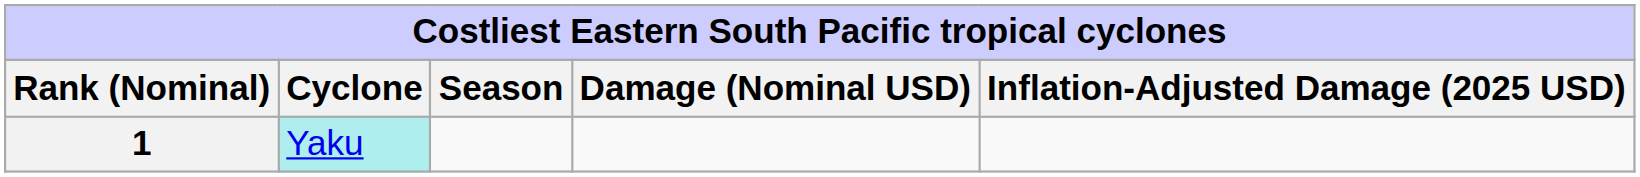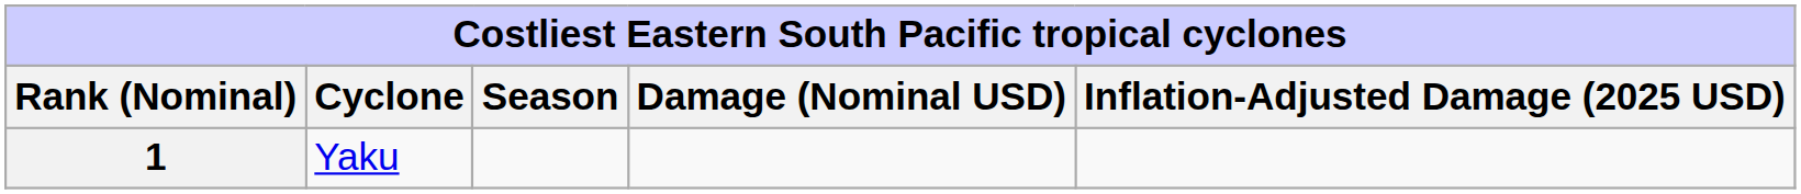1 | Cyclone: paleturquoise background -> no background
